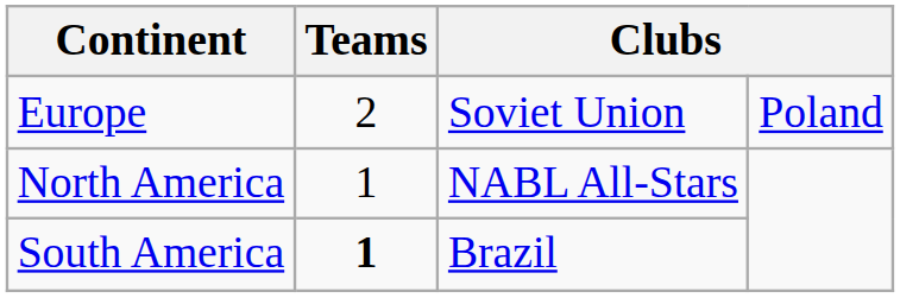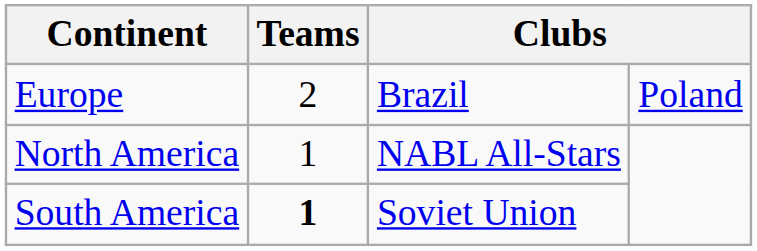Europe | column 3: Soviet Union -> Brazil
South America | column 3: Brazil -> Soviet Union
